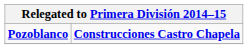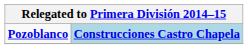Pozoblanco | column 2: no background -> lightblue background
